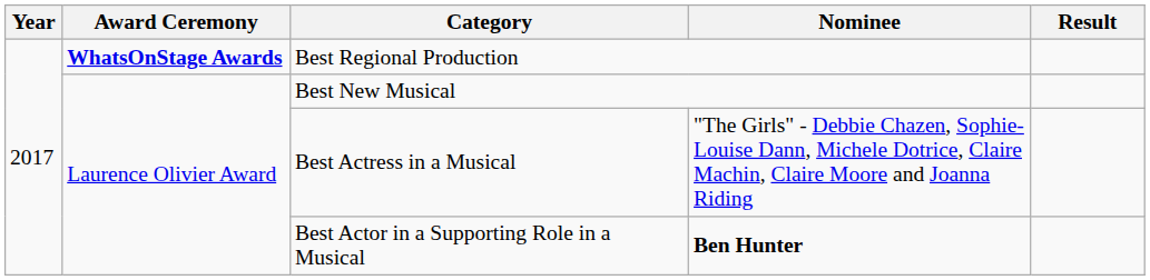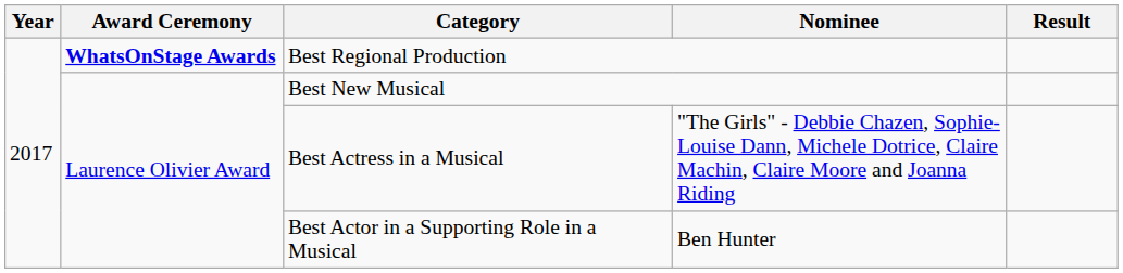Best Actor in a Supporting Role in a Musical | Nominee: bold -> normal
